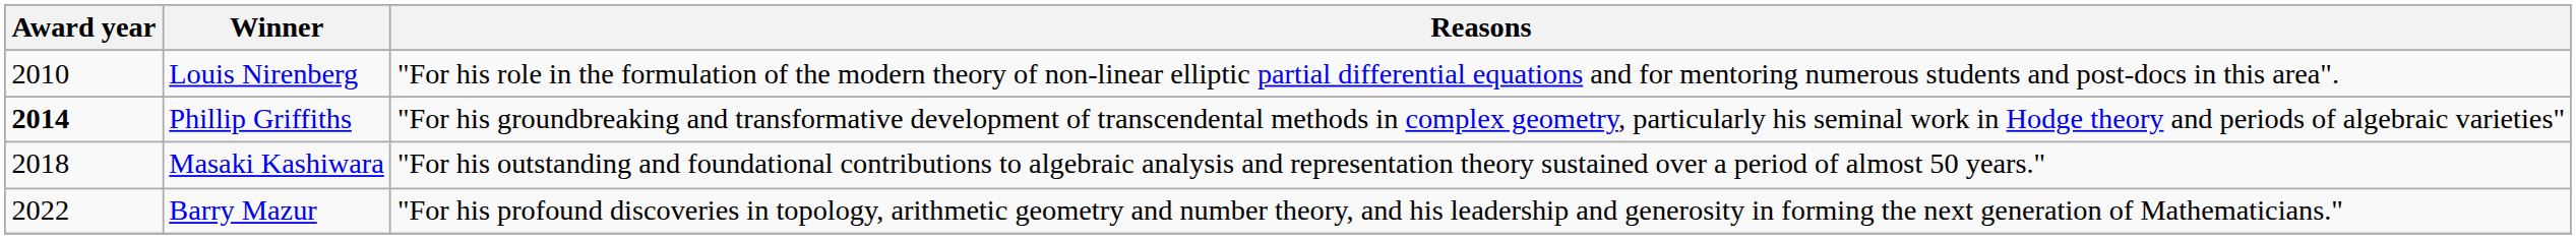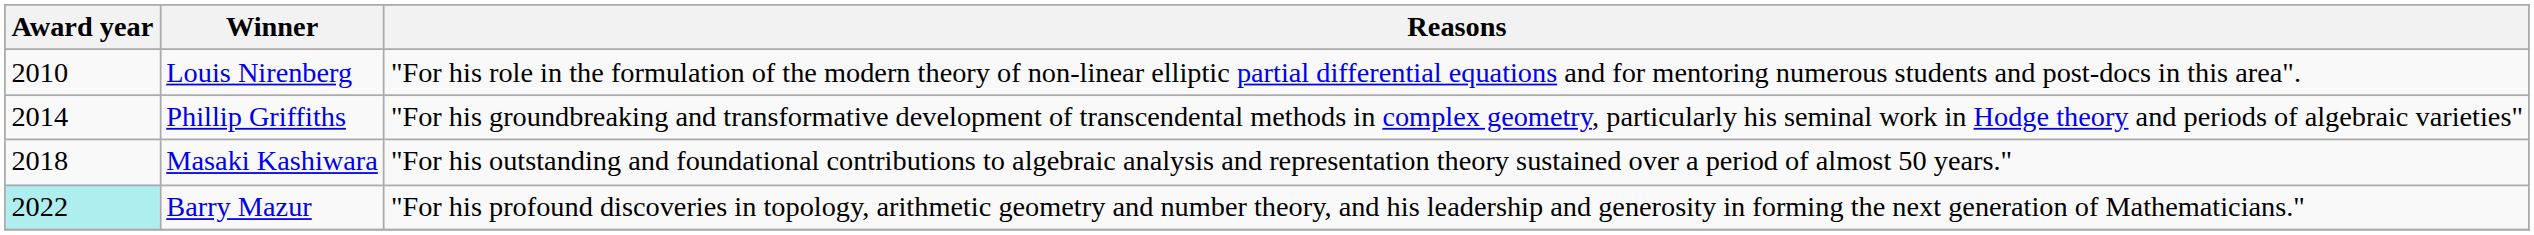Phillip Griffiths | Award year: bold -> normal
Barry Mazur | Award year: no background -> paleturquoise background
